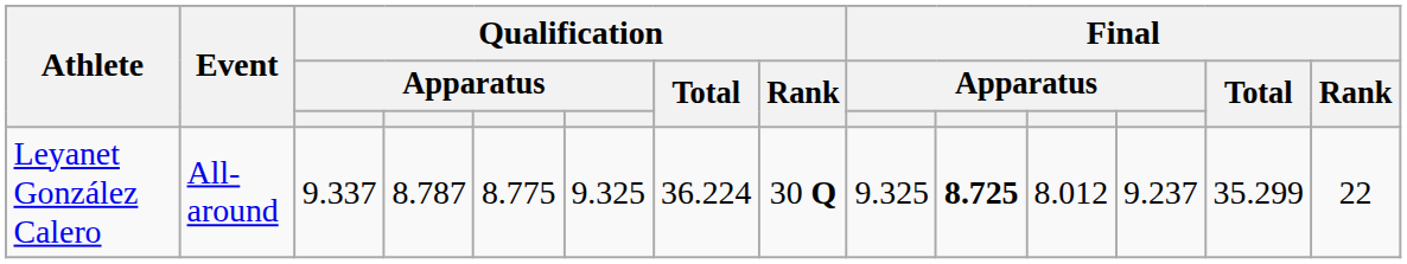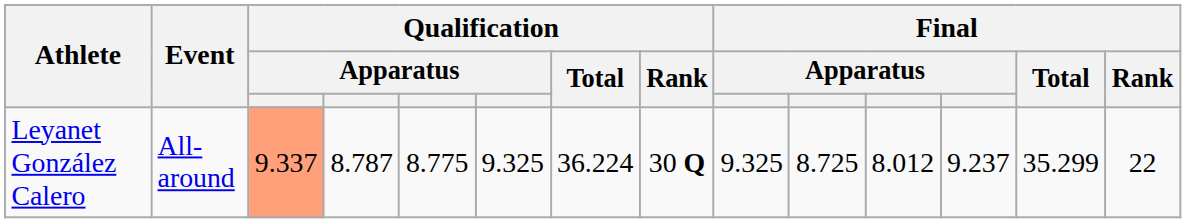row 4 | column 3: no background -> lightsalmon background
row 4 | column 10: bold -> normal
